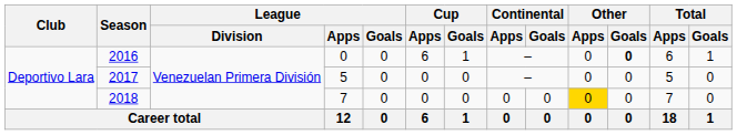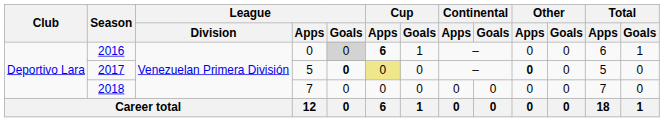2016 | League / Goals: no background -> lightgrey background
2016 | Cup / Apps: normal -> bold
2016 | Other / Goals: bold -> normal
2017 | League / Goals: normal -> bold
2017 | Cup / Apps: no background -> khaki background
2017 | Other / Apps: normal -> bold
2018 | Other / Apps: gold background -> no background
